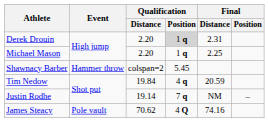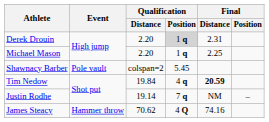Shawnacy Barber | Event: Hammer throw -> Pole vault
Tim Nedow | Final / Distance: normal -> bold
James Steacy | Event: Pole vault -> Hammer throw
